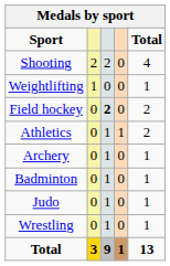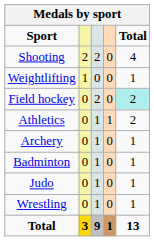Field hockey | column 3: bold -> normal
Field hockey | Total: no background -> paleturquoise background
